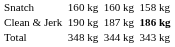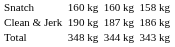Clean & Jerk | column 4: bold -> normal
